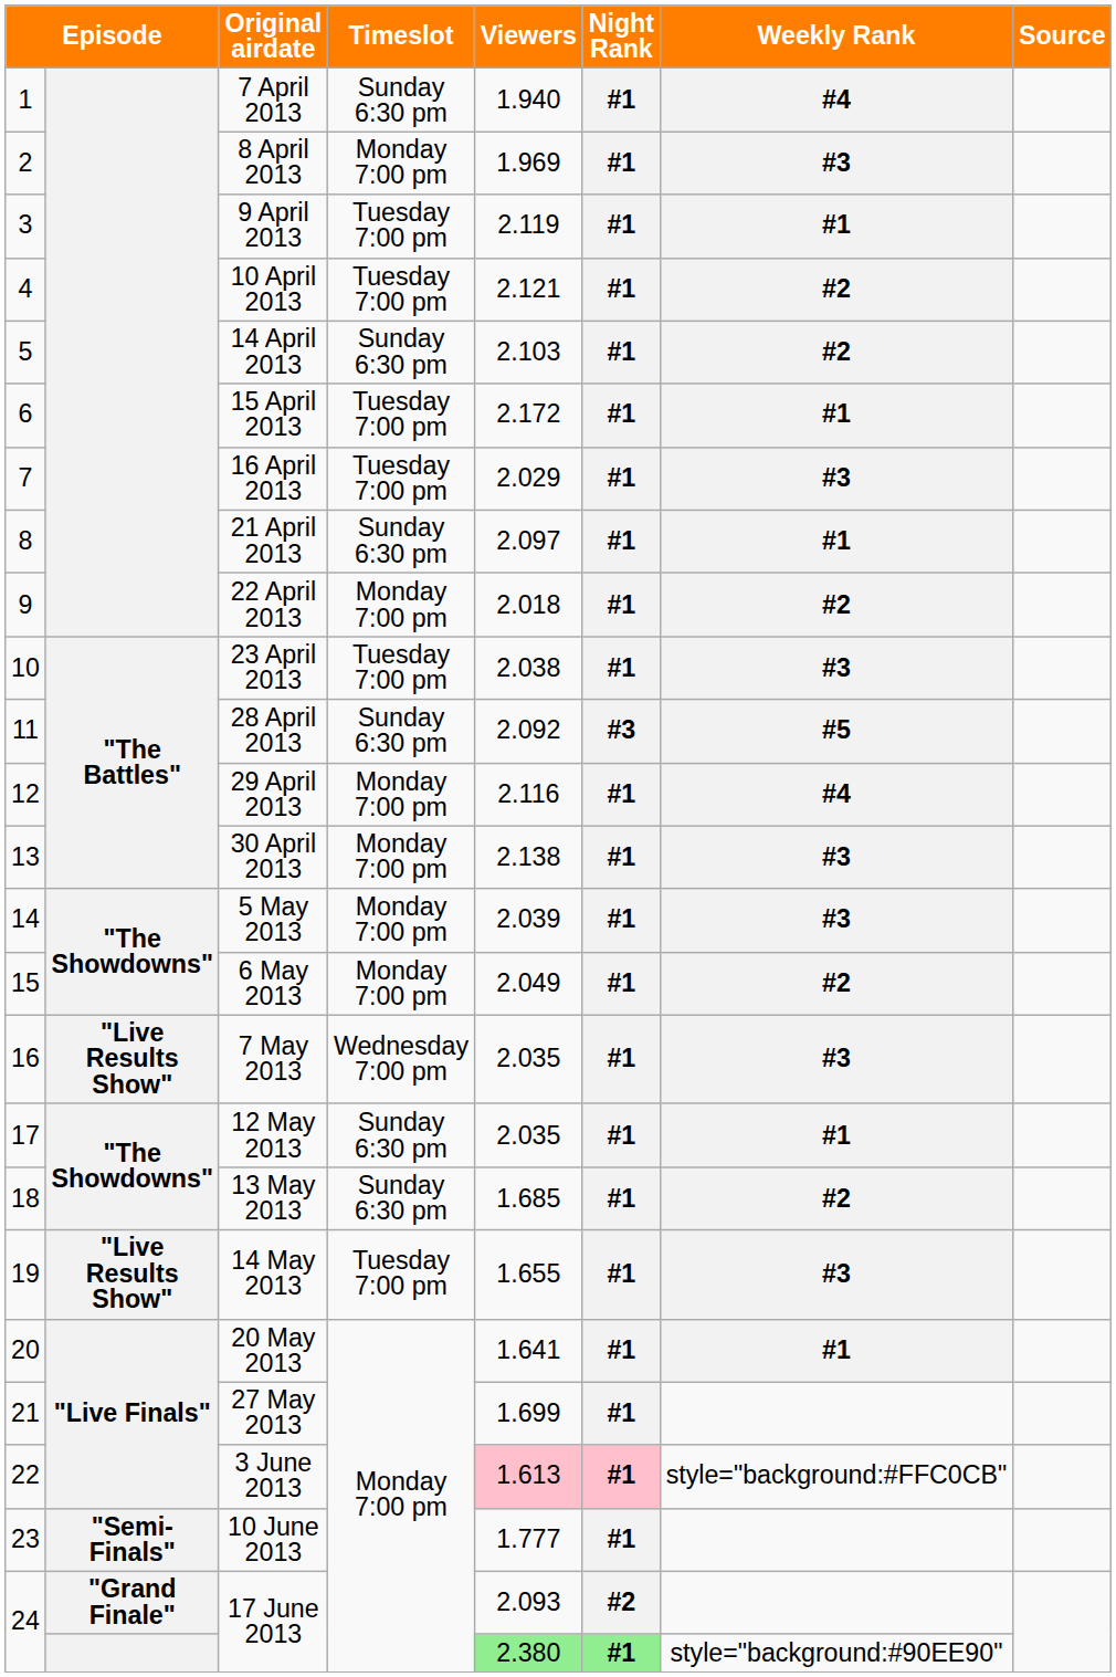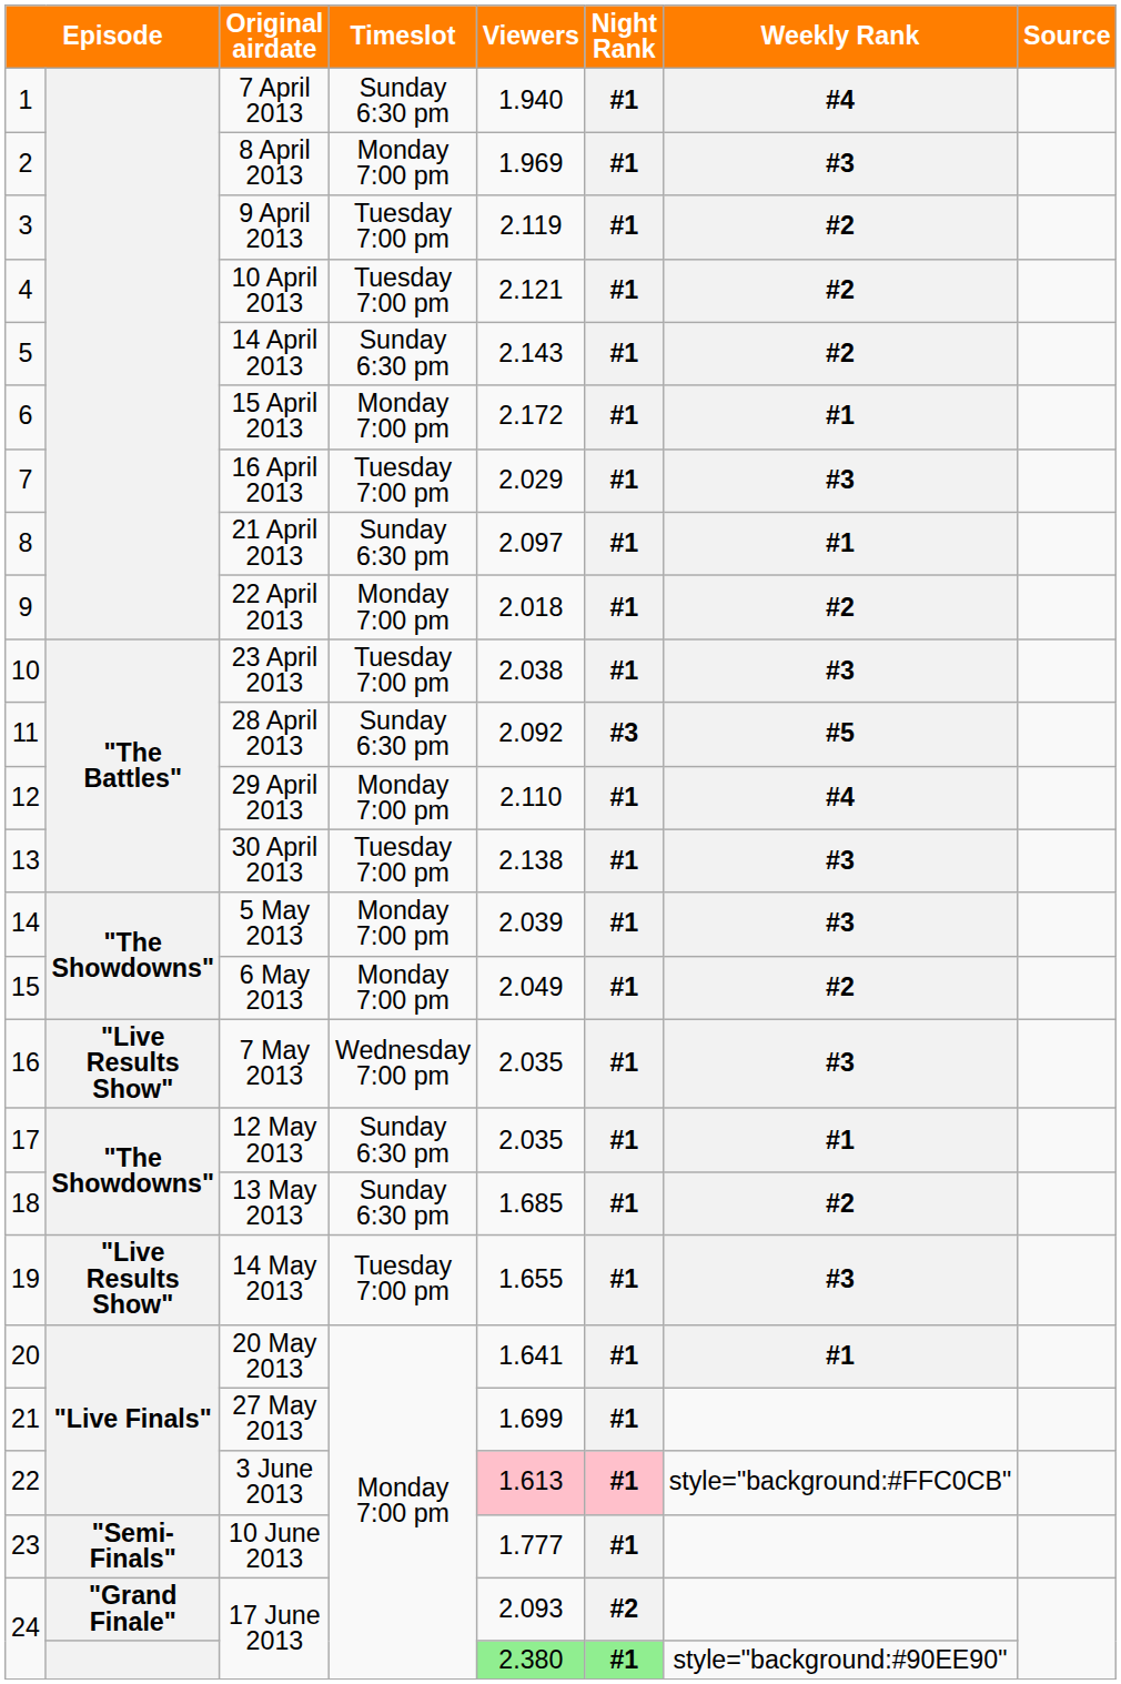9 April 2013 | Weekly Rank: #1 -> #2
14 April 2013 | Viewers: 2.103 -> 2.143
15 April 2013 | Timeslot: Tuesday 7:00 pm -> Monday 7:00 pm
29 April 2013 | Viewers: 2.116 -> 2.110
30 April 2013 | Timeslot: Monday 7:00 pm -> Tuesday 7:00 pm
